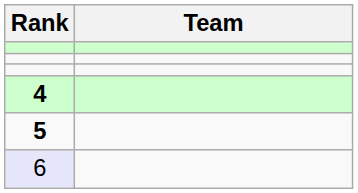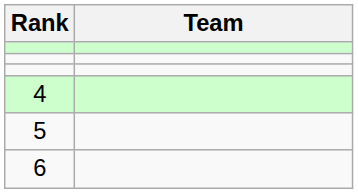row 5 | Rank: bold -> normal
row 6 | Rank: bold -> normal
row 7 | Rank: lavender background -> no background
